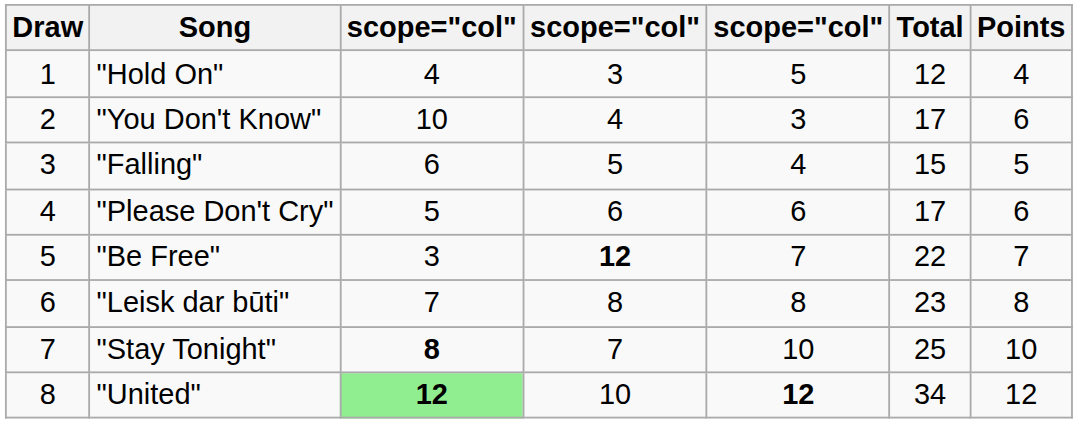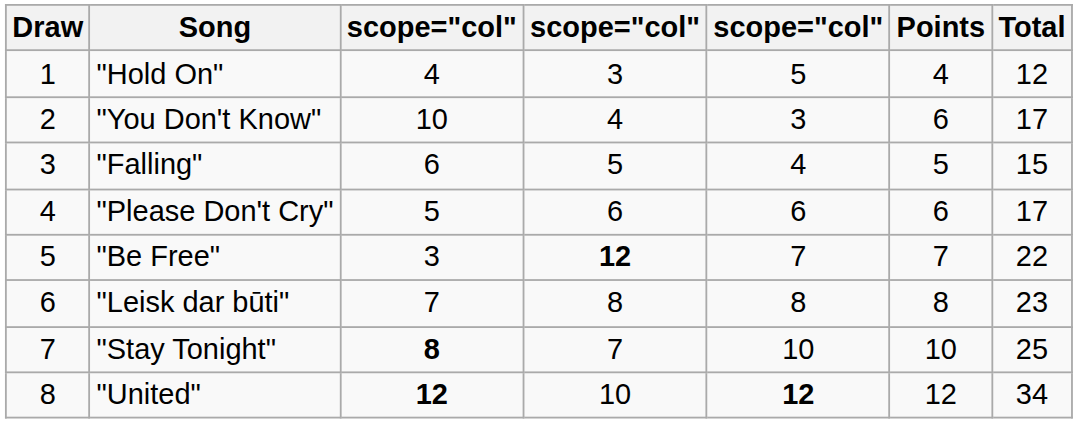columns swapped: Total <-> Points
"United" | column 3: lightgreen background -> no background
